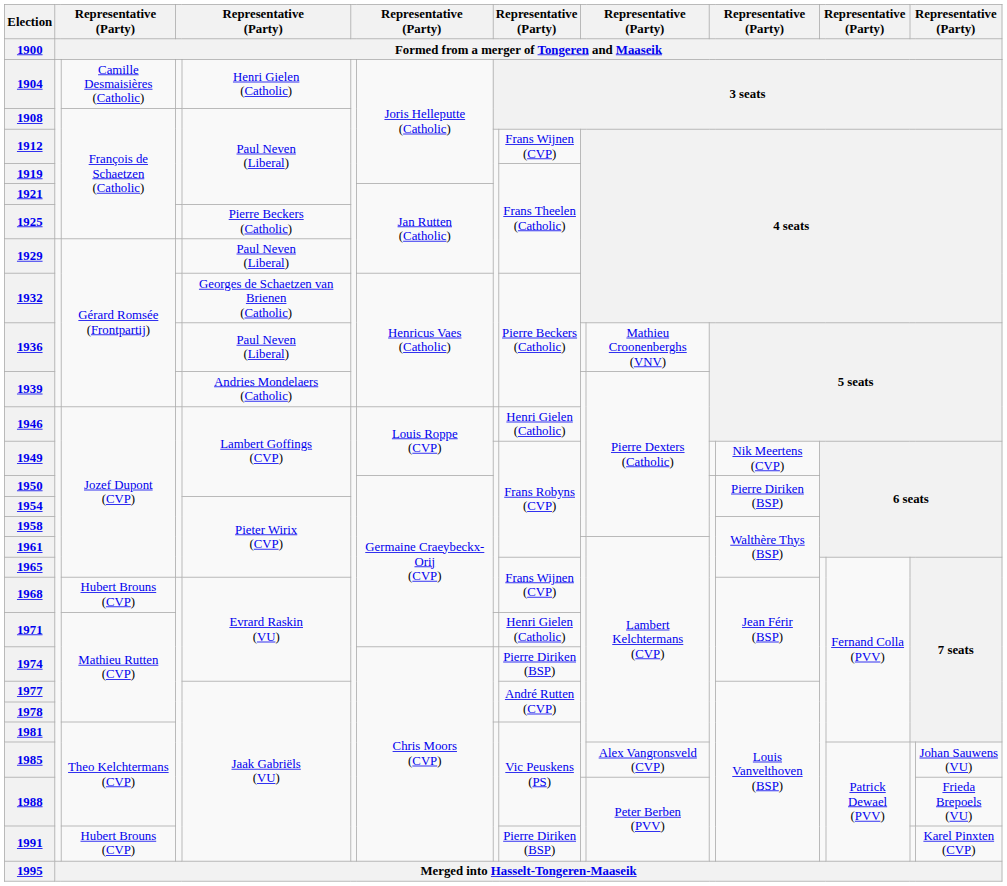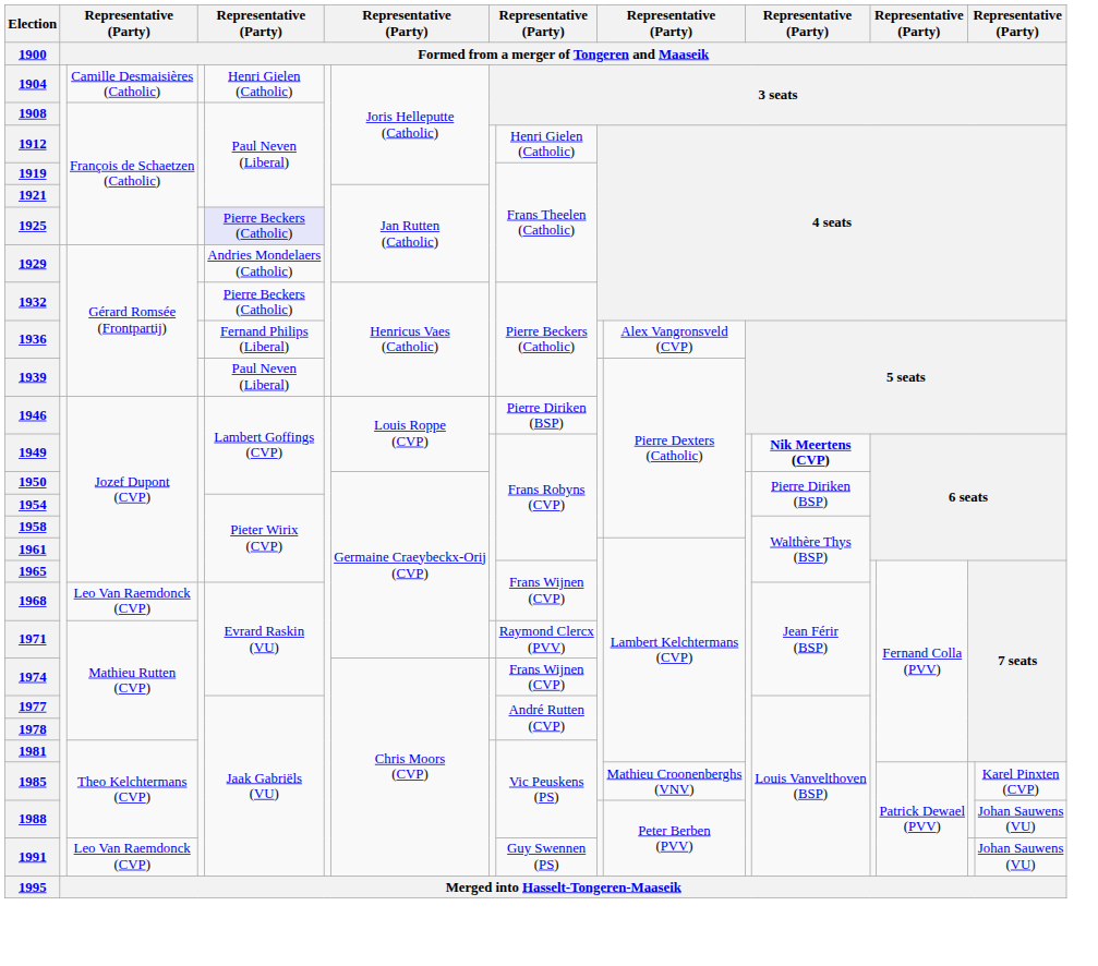1912 | column 9: Frans Wijnen (CVP) -> Henri Gielen (Catholic)
1925 | column 5: no background -> lavender background
1929 | column 5: Paul Neven (Liberal) -> Andries Mondelaers (Catholic)
1932 | column 5: Georges de Schaetzen van Brienen (Catholic) -> Pierre Beckers (Catholic)
1936 | column 5: Paul Neven (Liberal) -> Fernand Philips (Liberal)
1936 | column 11: Mathieu Croonenberghs (VNV) -> Alex Vangronsveld (CVP)
1939 | column 5: Andries Mondelaers (Catholic) -> Paul Neven (Liberal)
1946 | column 9: Henri Gielen (Catholic) -> Pierre Diriken (BSP)
1949 | column 13: normal -> bold
1968 | column 3: Hubert Brouns (CVP) -> Leo Van Raemdonck (CVP)
1971 | column 9: Henri Gielen (Catholic) -> Raymond Clercx (PVV)
1974 | column 9: Pierre Diriken (BSP) -> Frans Wijnen (CVP)
1985 | column 11: Alex Vangronsveld (CVP) -> Mathieu Croonenberghs (VNV)
1985 | column 17: Johan Sauwens (VU) -> Karel Pinxten (CVP)
1988 | column 17: Frieda Brepoels (VU) -> Johan Sauwens (VU)
1991 | column 3: Hubert Brouns (CVP) -> Leo Van Raemdonck (CVP)
1991 | column 9: Pierre Diriken (BSP) -> Guy Swennen (PS)
1991 | column 17: Karel Pinxten (CVP) -> Johan Sauwens (VU)
